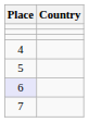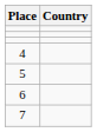row 7 | Place: lavender background -> no background
